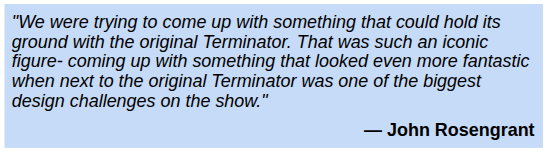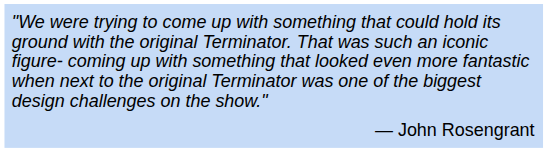row 2 | column 1: bold -> normal
